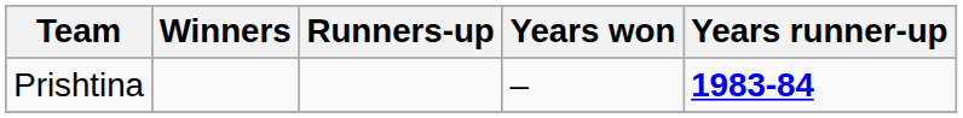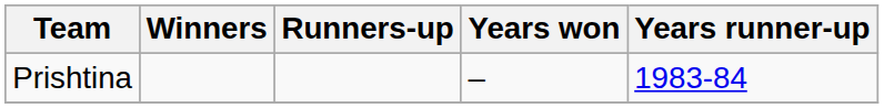Prishtina | Years runner-up: bold -> normal
